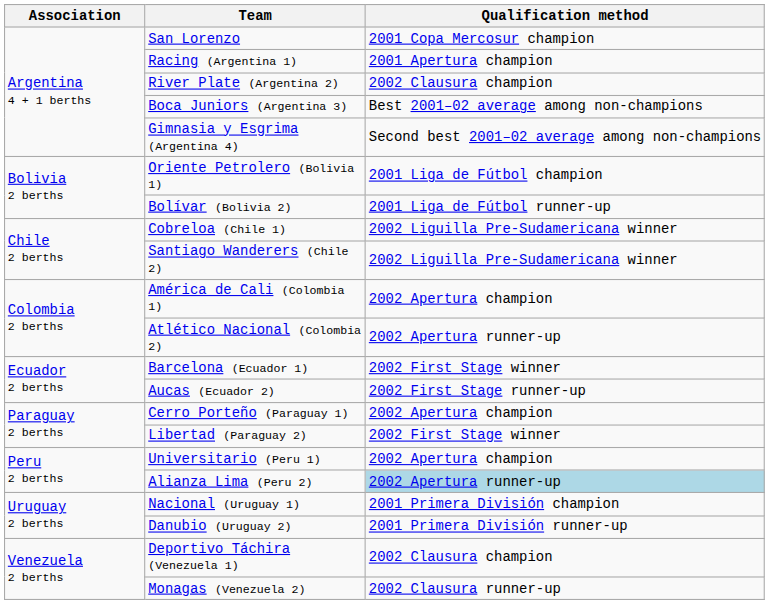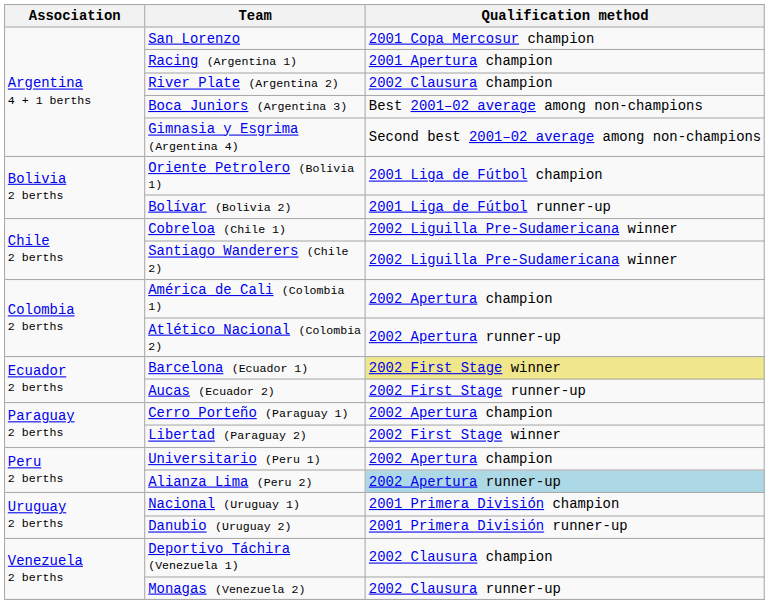Barcelona (Ecuador 1) | Qualification method: no background -> khaki background
